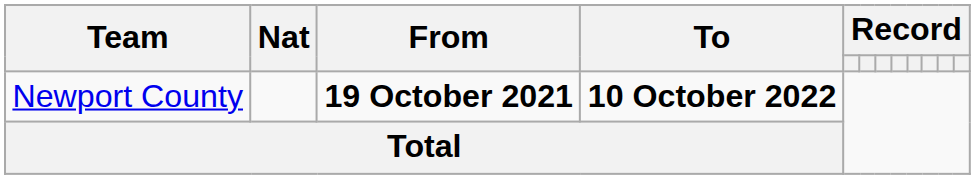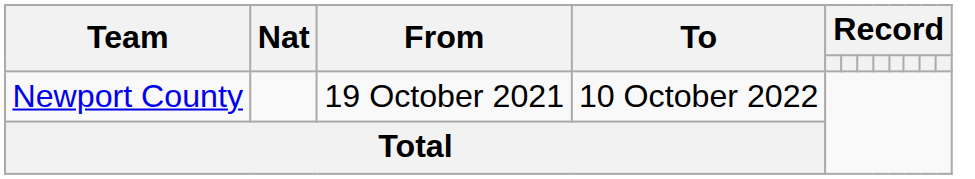Newport County | From: bold -> normal
Newport County | To: bold -> normal
